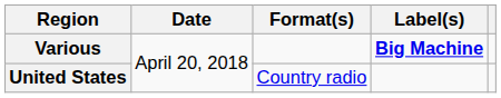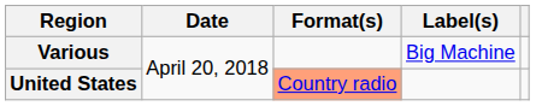Various | Label(s): bold -> normal
United States | Format(s): no background -> lightsalmon background
